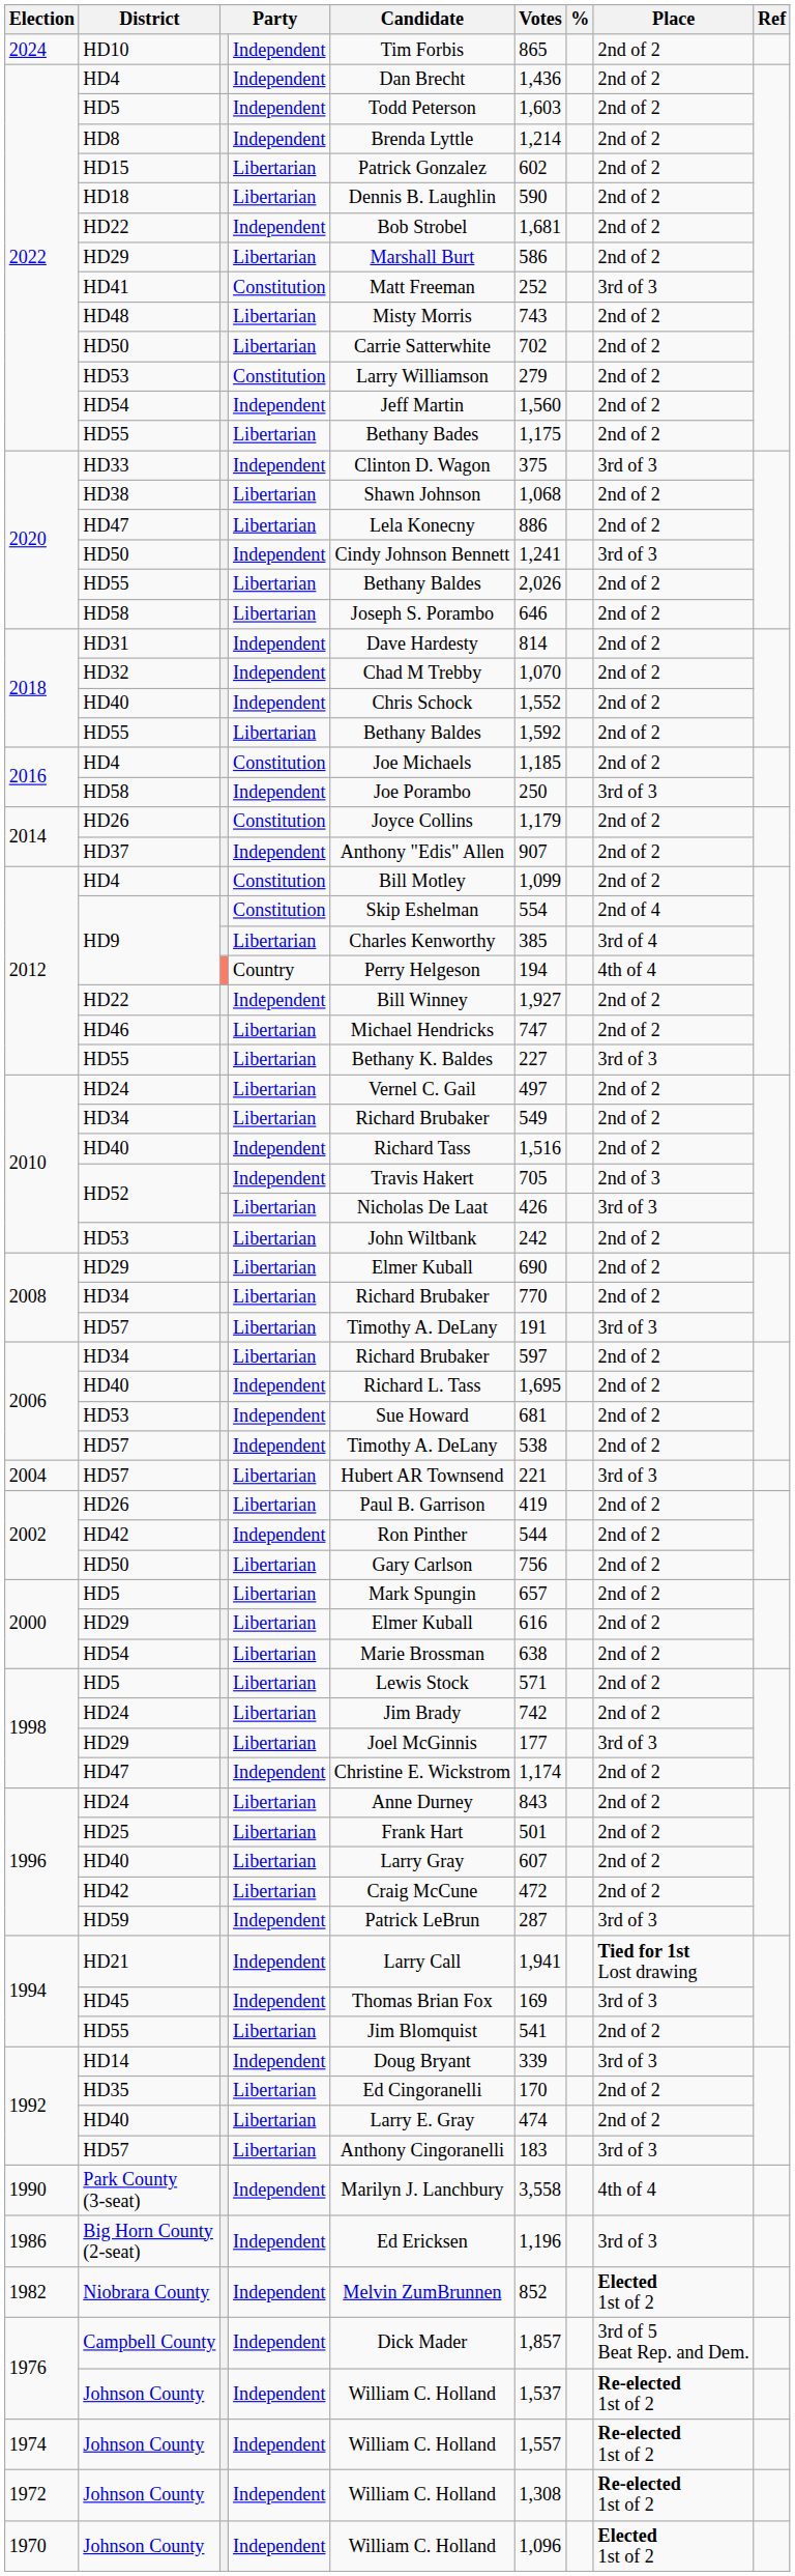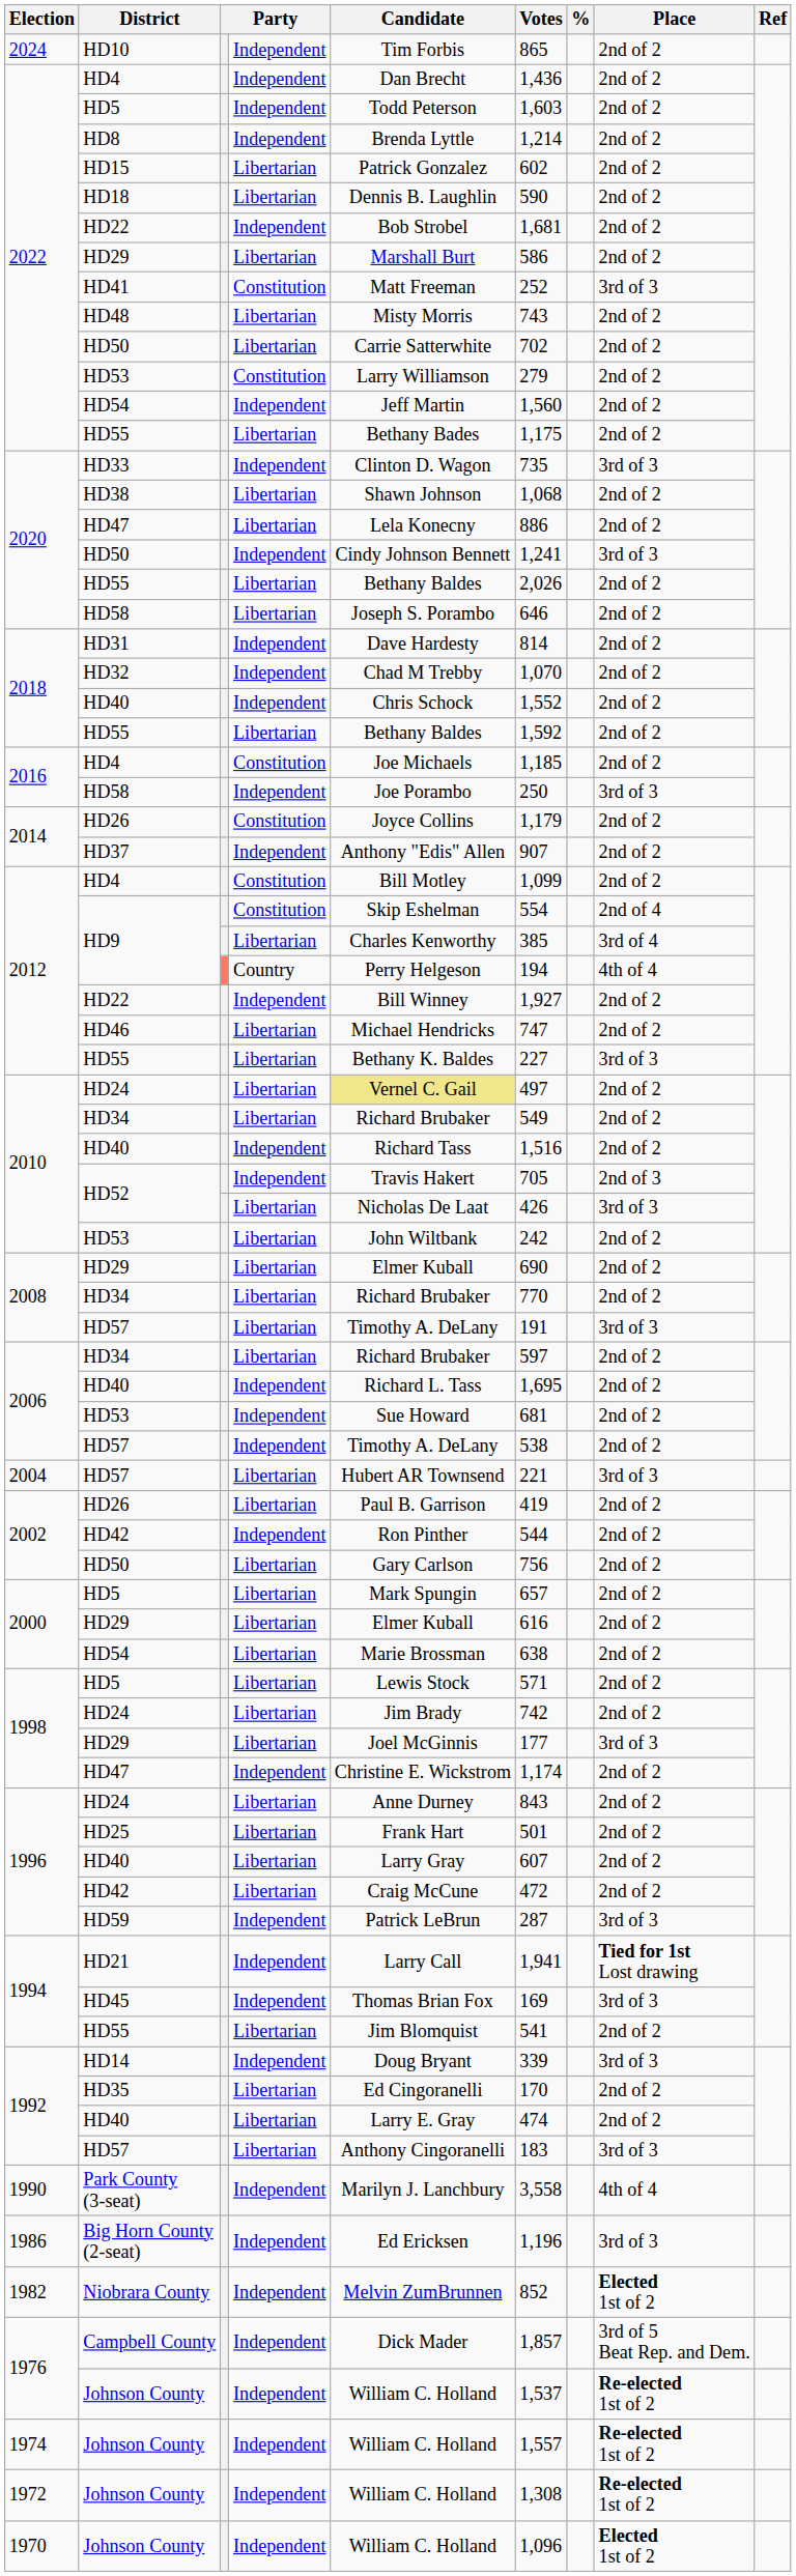HD33 | Votes: 375 -> 735
2010 / HD24 | Candidate: no background -> khaki background
